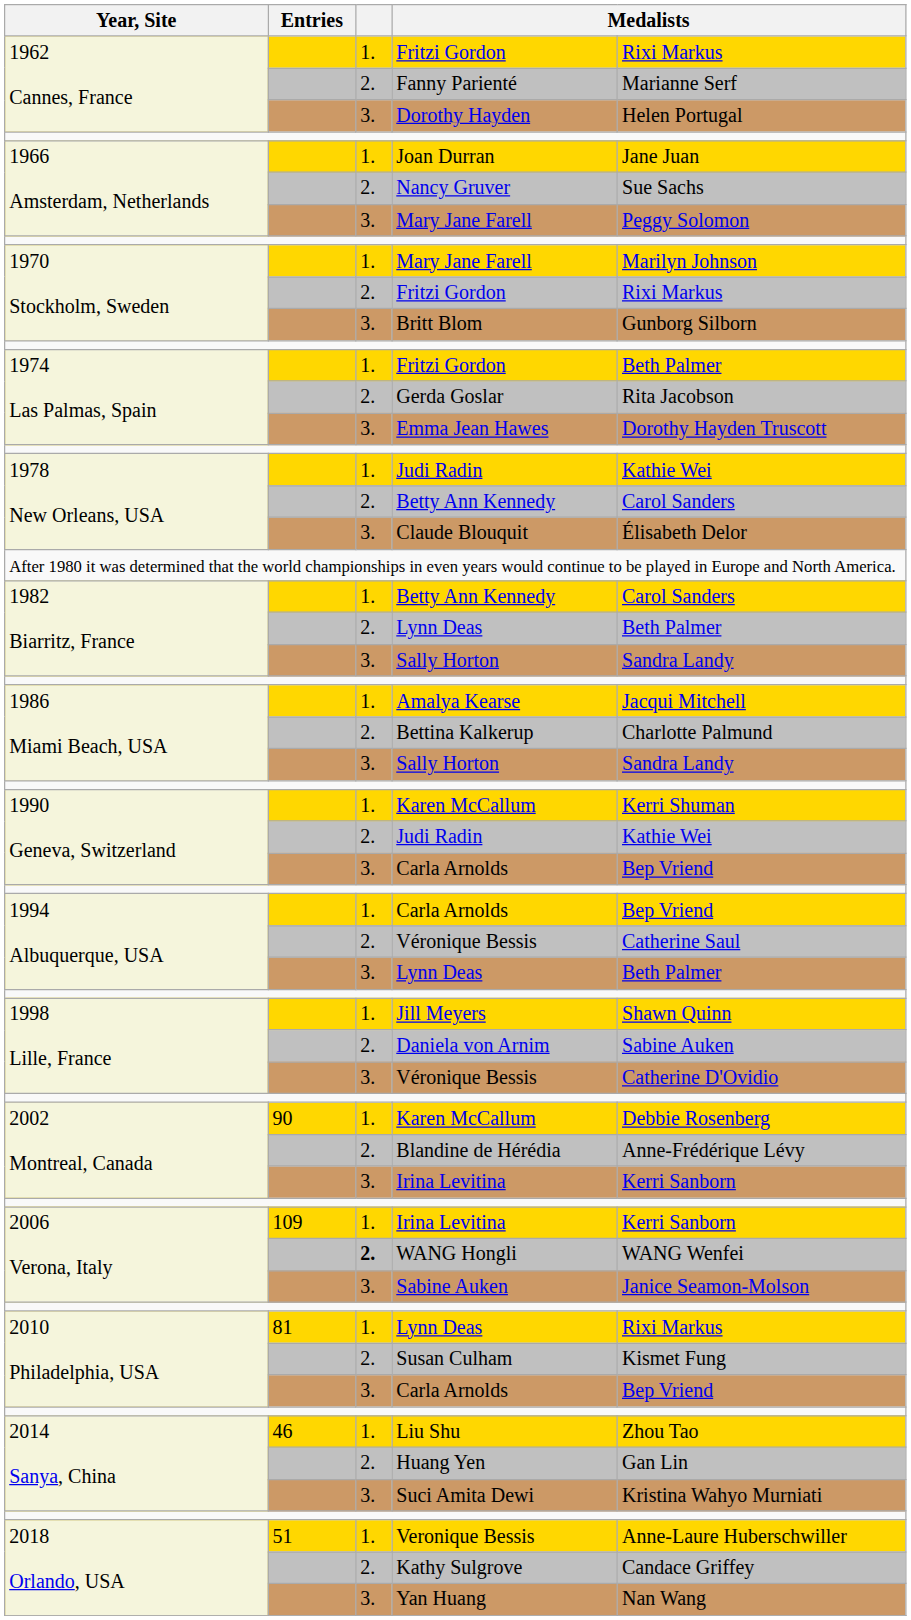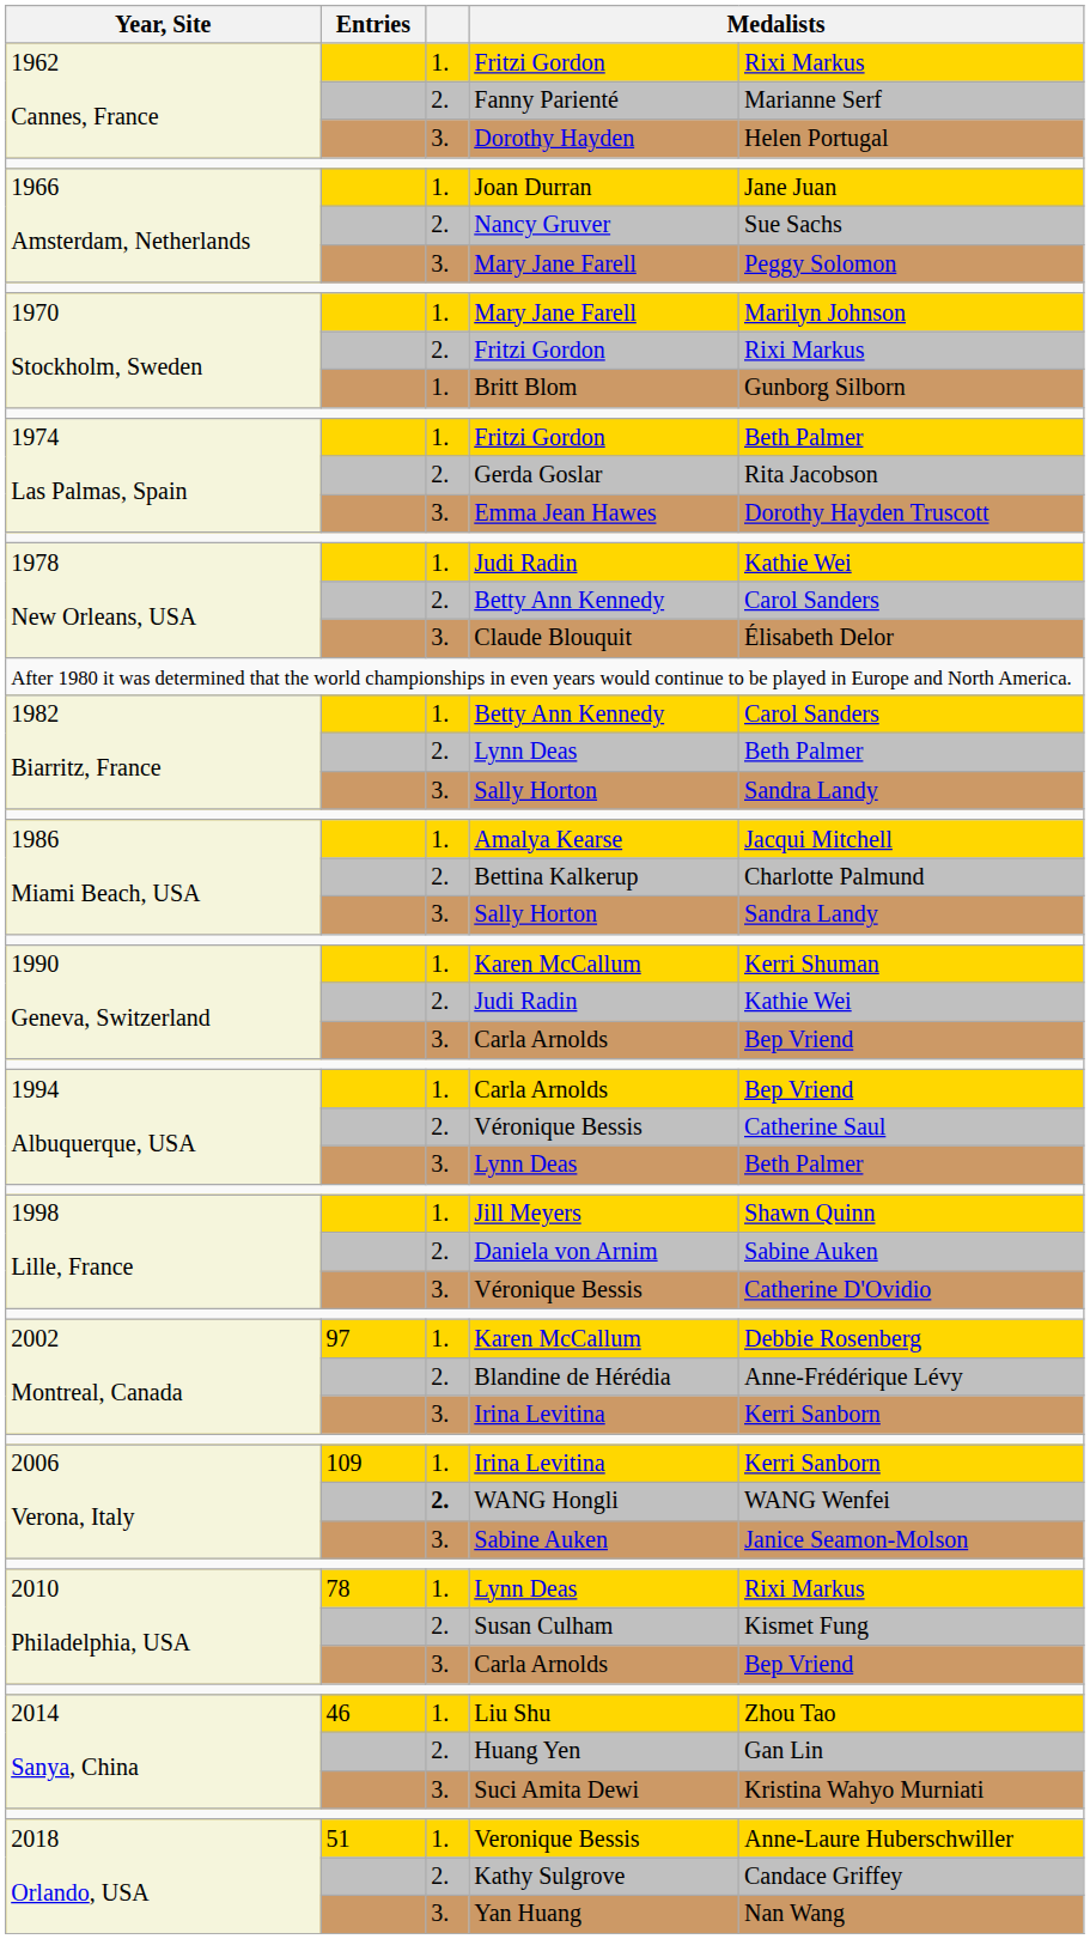Britt Blom | column 3: 3. -> 1.
2002 Montreal, Canada / Karen McCallum | Entries: 90 -> 97
2010 Philadelphia, USA / Lynn Deas | Entries: 81 -> 78
